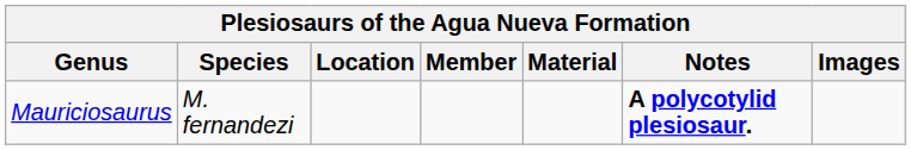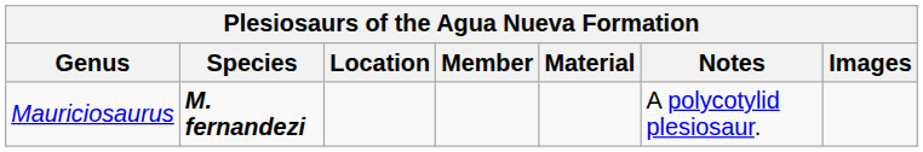Mauriciosaurus | Species: normal -> bold
Mauriciosaurus | Notes: bold -> normal
